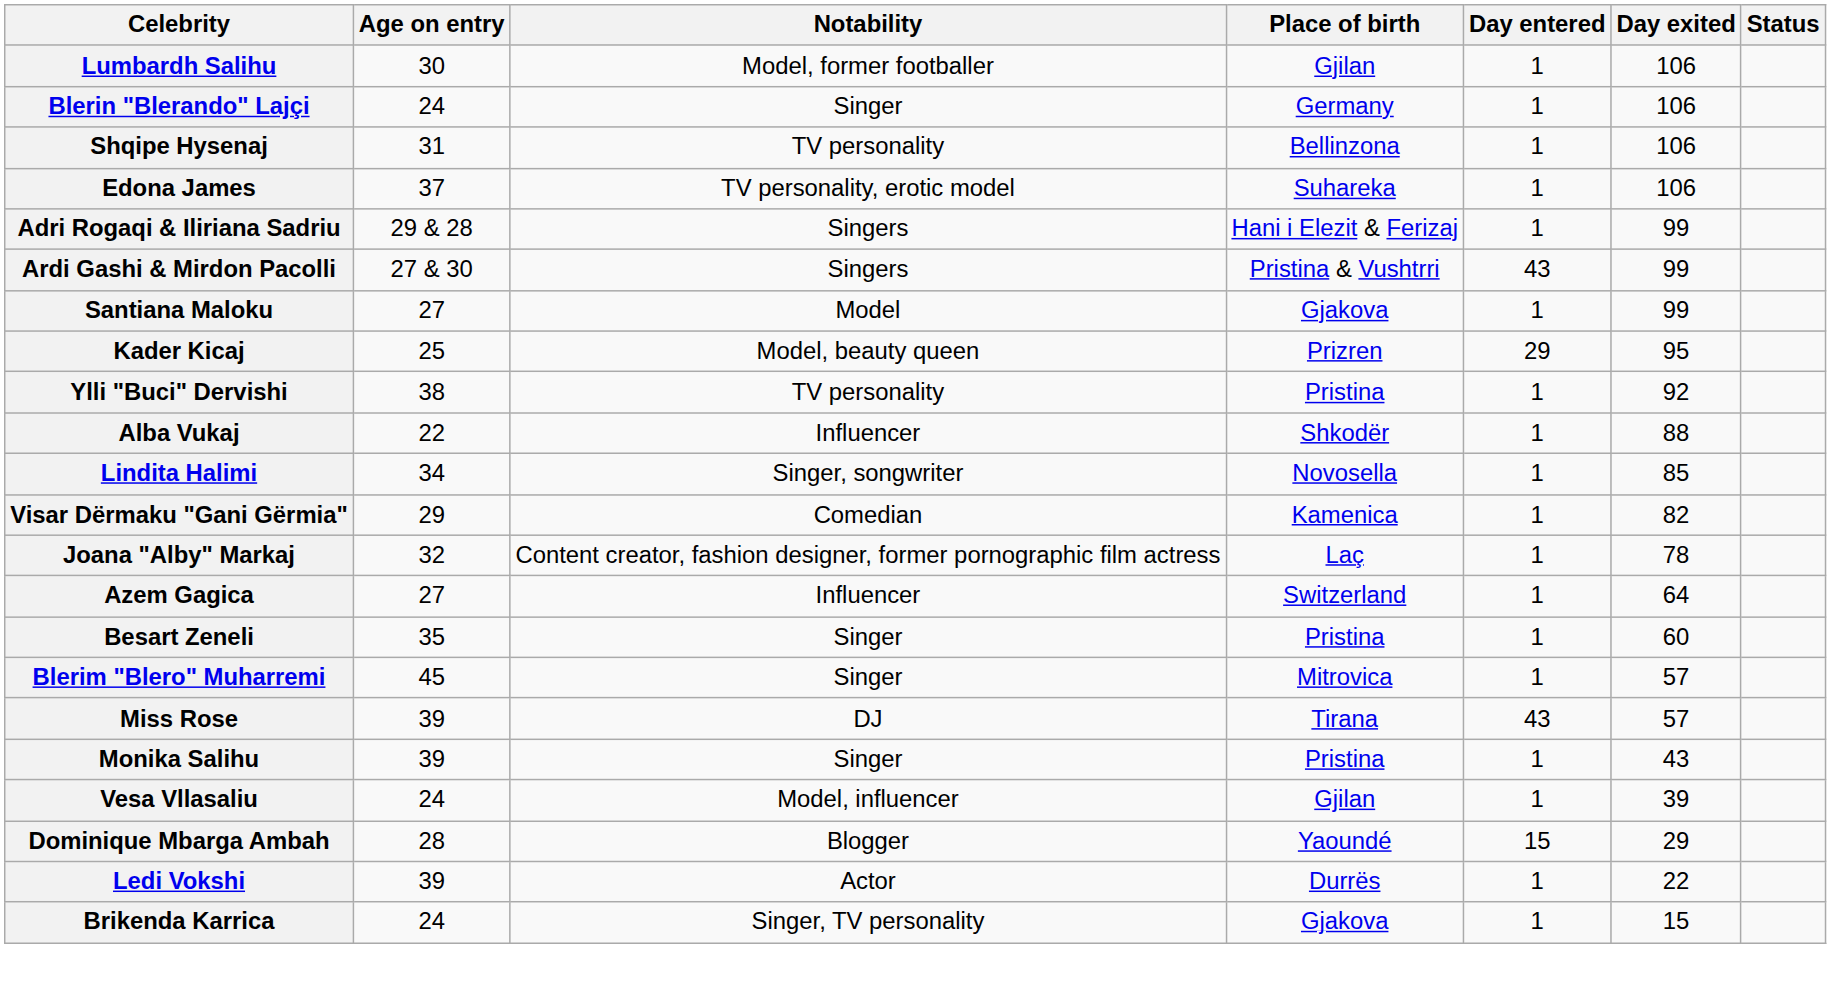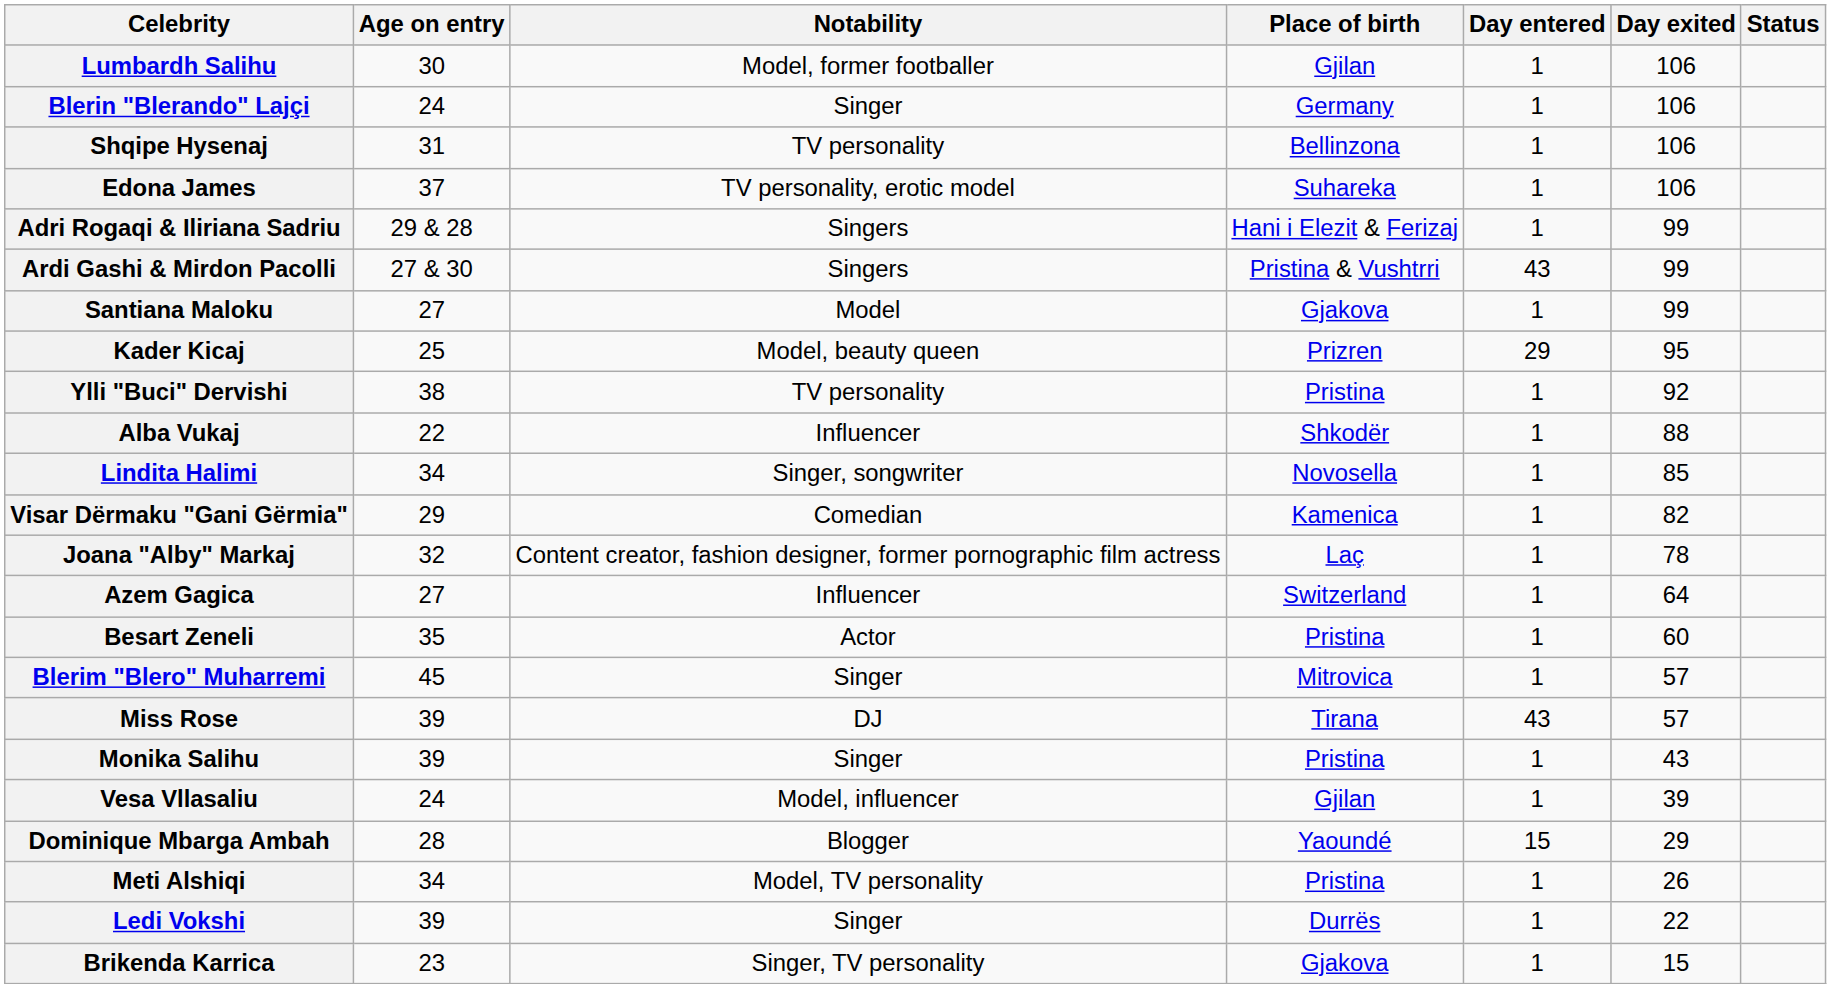Besart Zeneli | Notability: Singer -> Actor
+ row: Meti Alshiqi | 34 | Model, TV personality | Pristina | 1 | 26
Ledi Vokshi | Notability: Actor -> Singer
Brikenda Karrica | Age on entry: 24 -> 23
